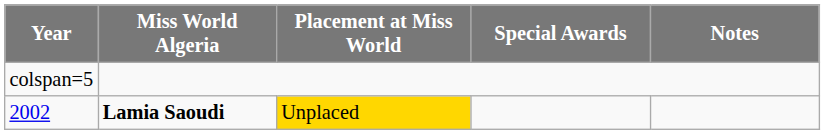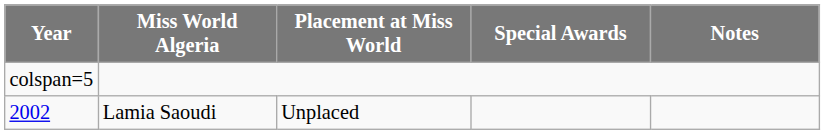2002 | Miss World Algeria: bold -> normal
2002 | Placement at Miss World: gold background -> no background
